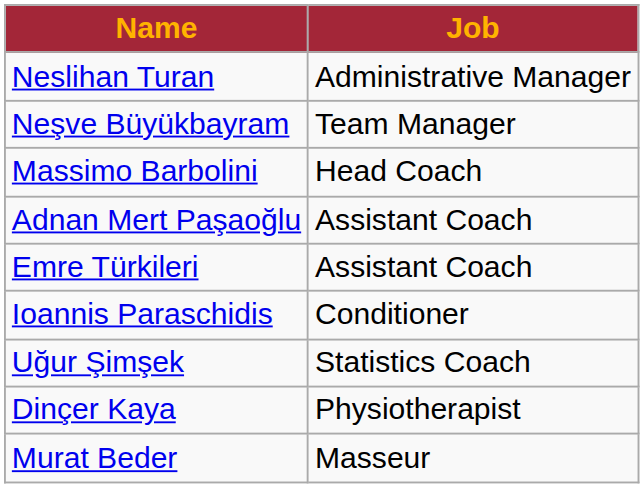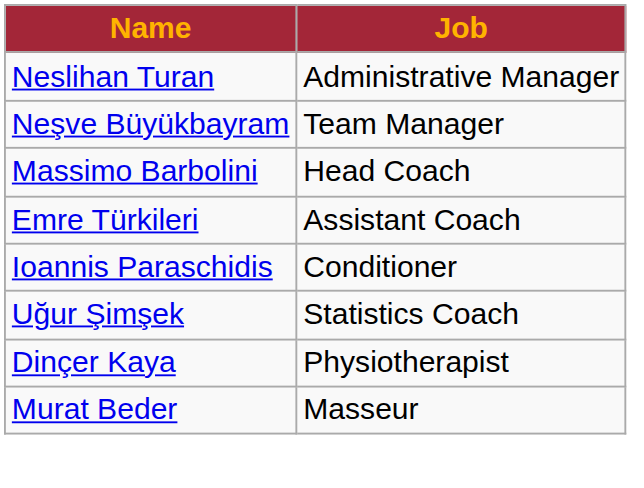- row: Adnan Mert Paşaoğlu | Assistant Coach
